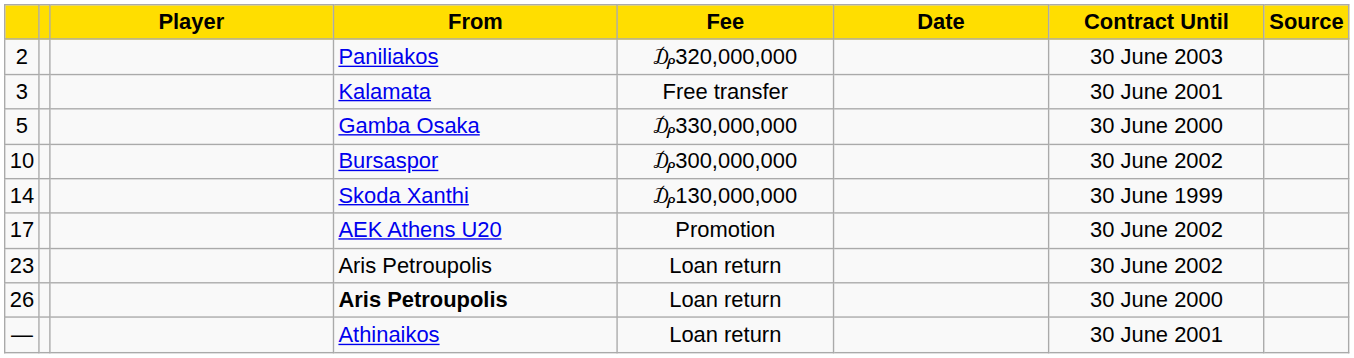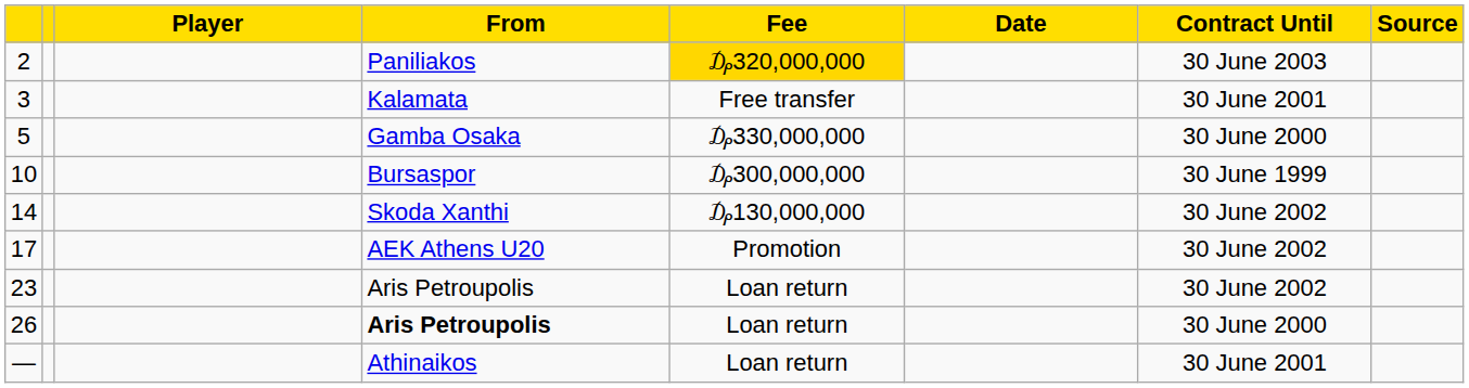2 | Fee: no background -> gold background
10 | Contract Until: 30 June 2002 -> 30 June 1999
14 | Contract Until: 30 June 1999 -> 30 June 2002
